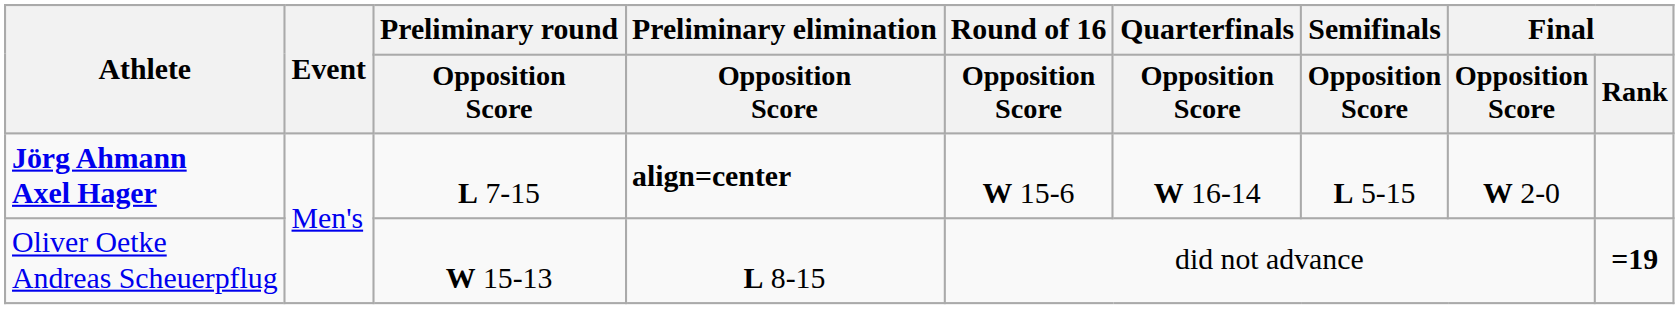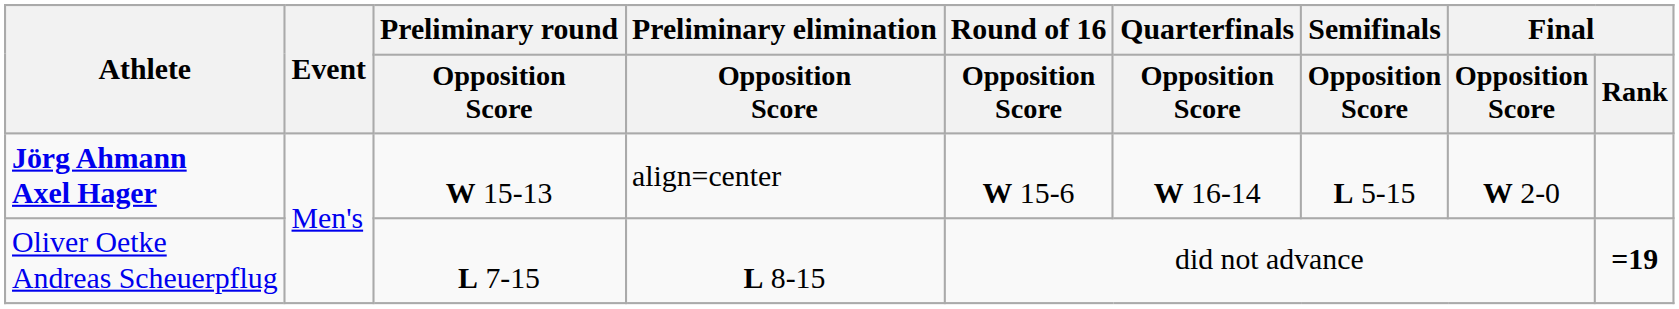Jörg Ahmann Axel Hager | Preliminary round / Opposition Score: L 7-15 -> W 15-13
Jörg Ahmann Axel Hager | Preliminary elimination / Opposition Score: bold -> normal
Oliver Oetke Andreas Scheuerpflug | Preliminary round / Opposition Score: W 15-13 -> L 7-15
